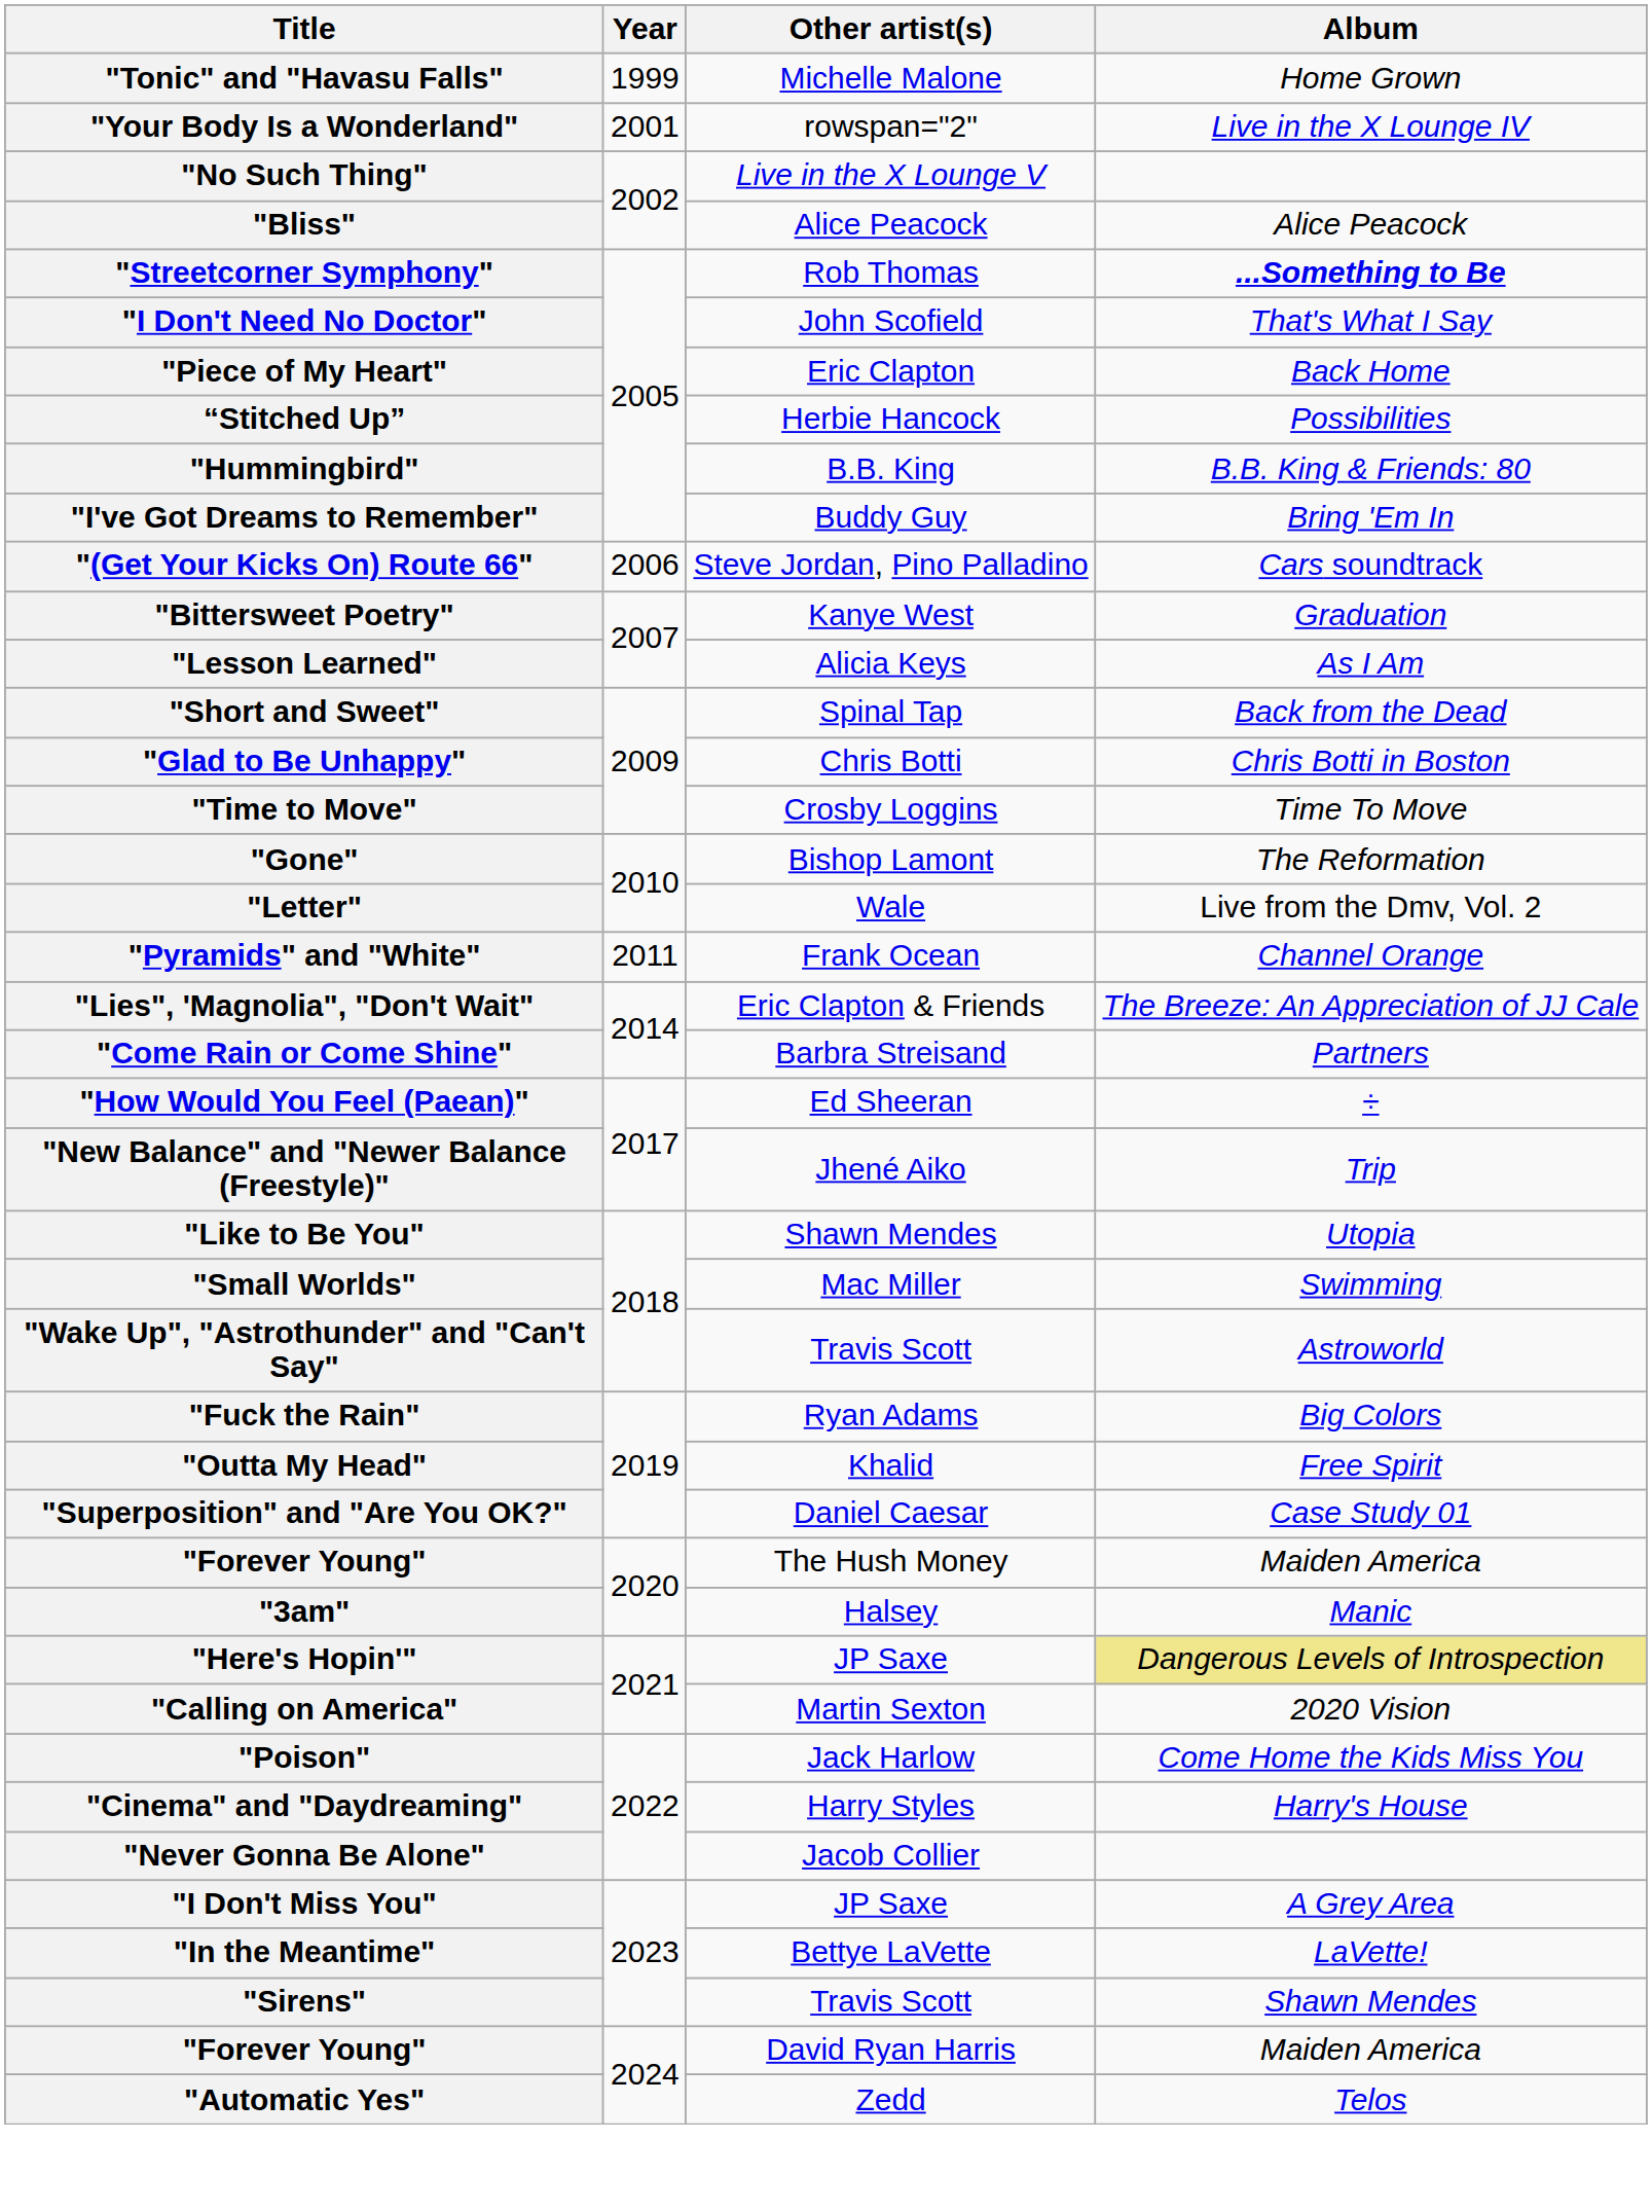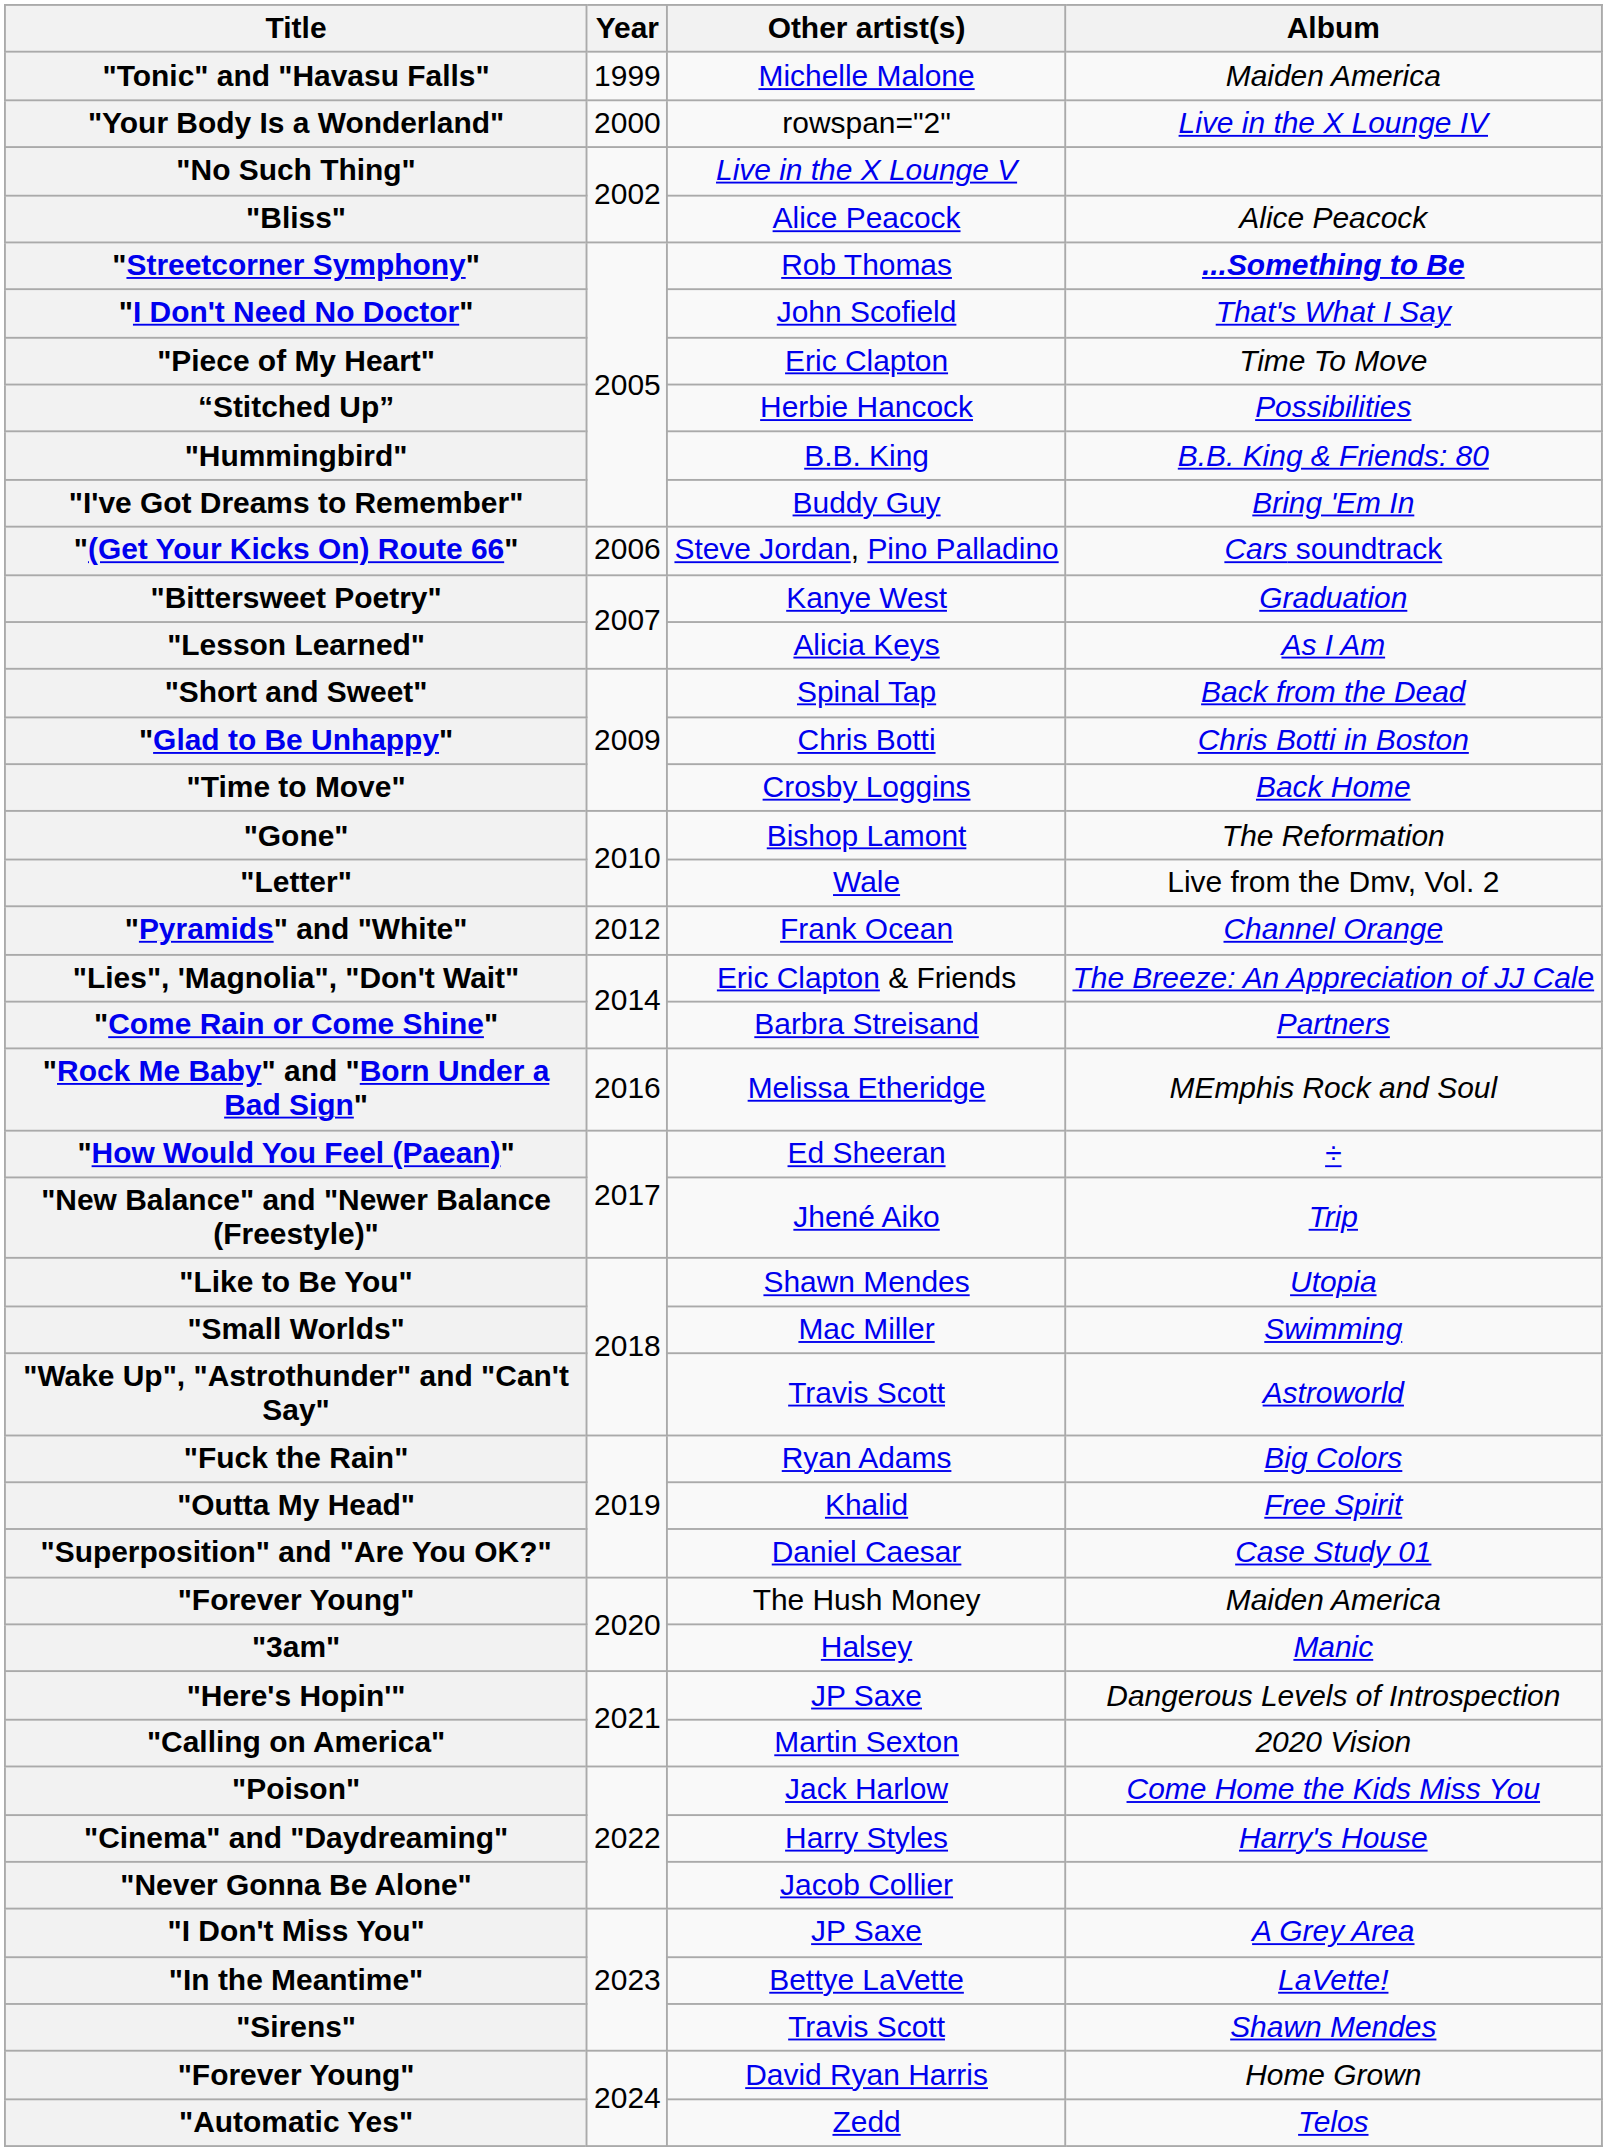"Tonic" and "Havasu Falls" | Album: Home Grown -> Maiden America
"Your Body Is a Wonderland" | Year: 2001 -> 2000
"Piece of My Heart" | Album: Back Home -> Time To Move
"Time to Move" | Album: Time To Move -> Back Home
"Pyramids" and "White" | Year: 2011 -> 2012
+ row: "Rock Me Baby" and "Born Under a Bad Sign" | 2016 | Melissa Etheridge | MEmphis Rock and Soul
"Here's Hopin'" | Album: khaki background -> no background
"Forever Young" / David Ryan Harris | Album: Maiden America -> Home Grown
